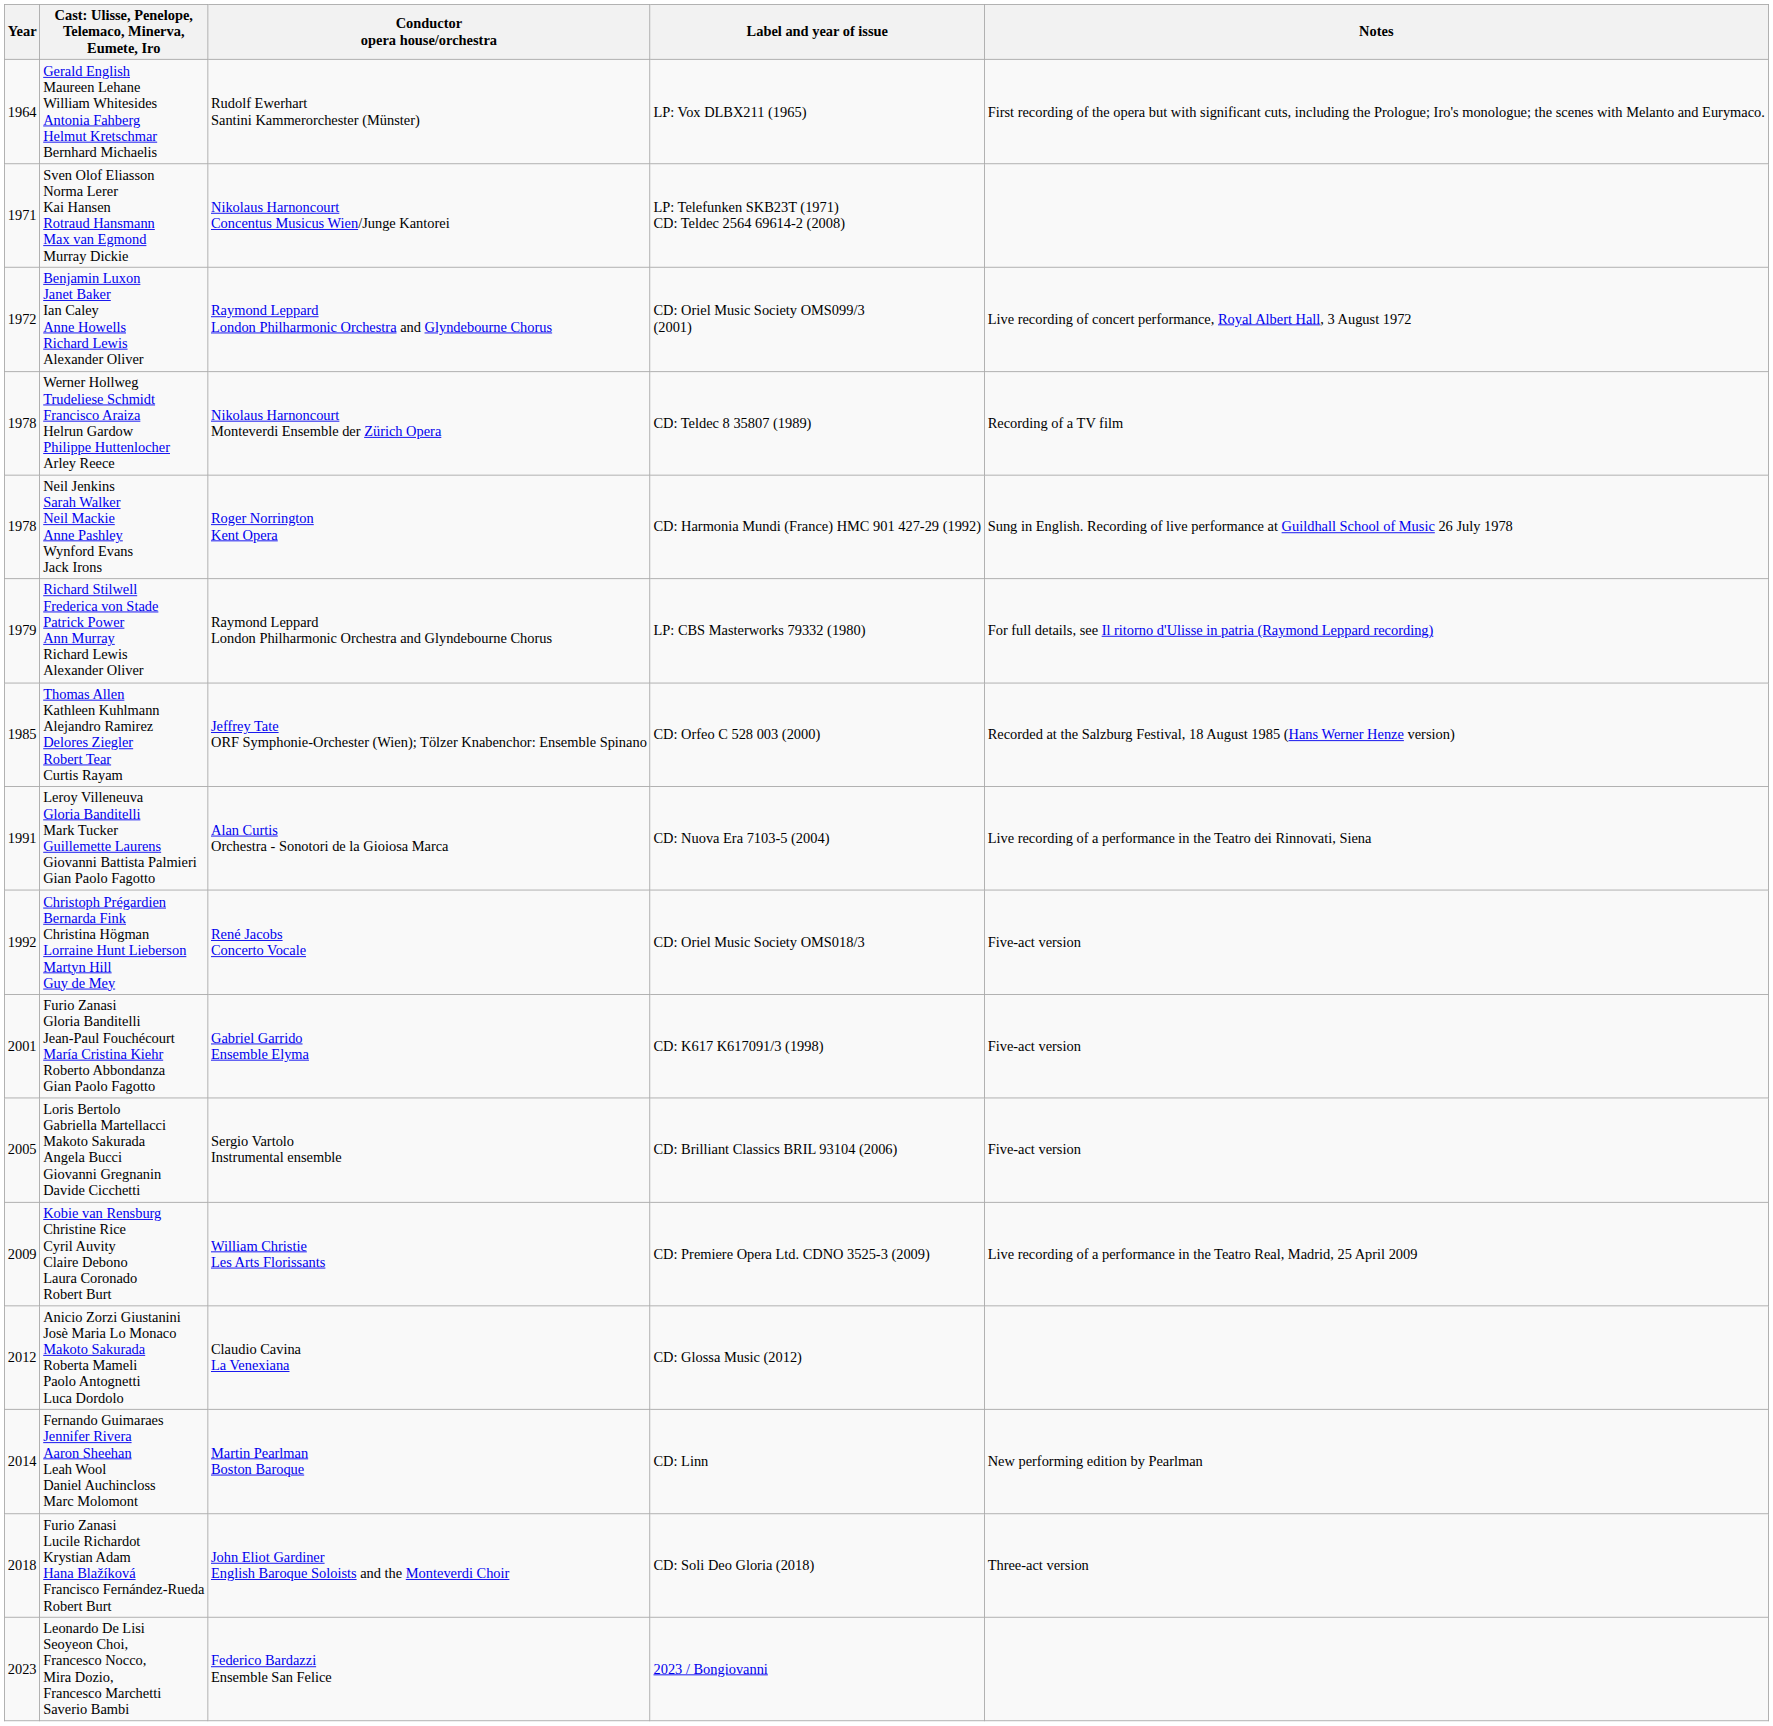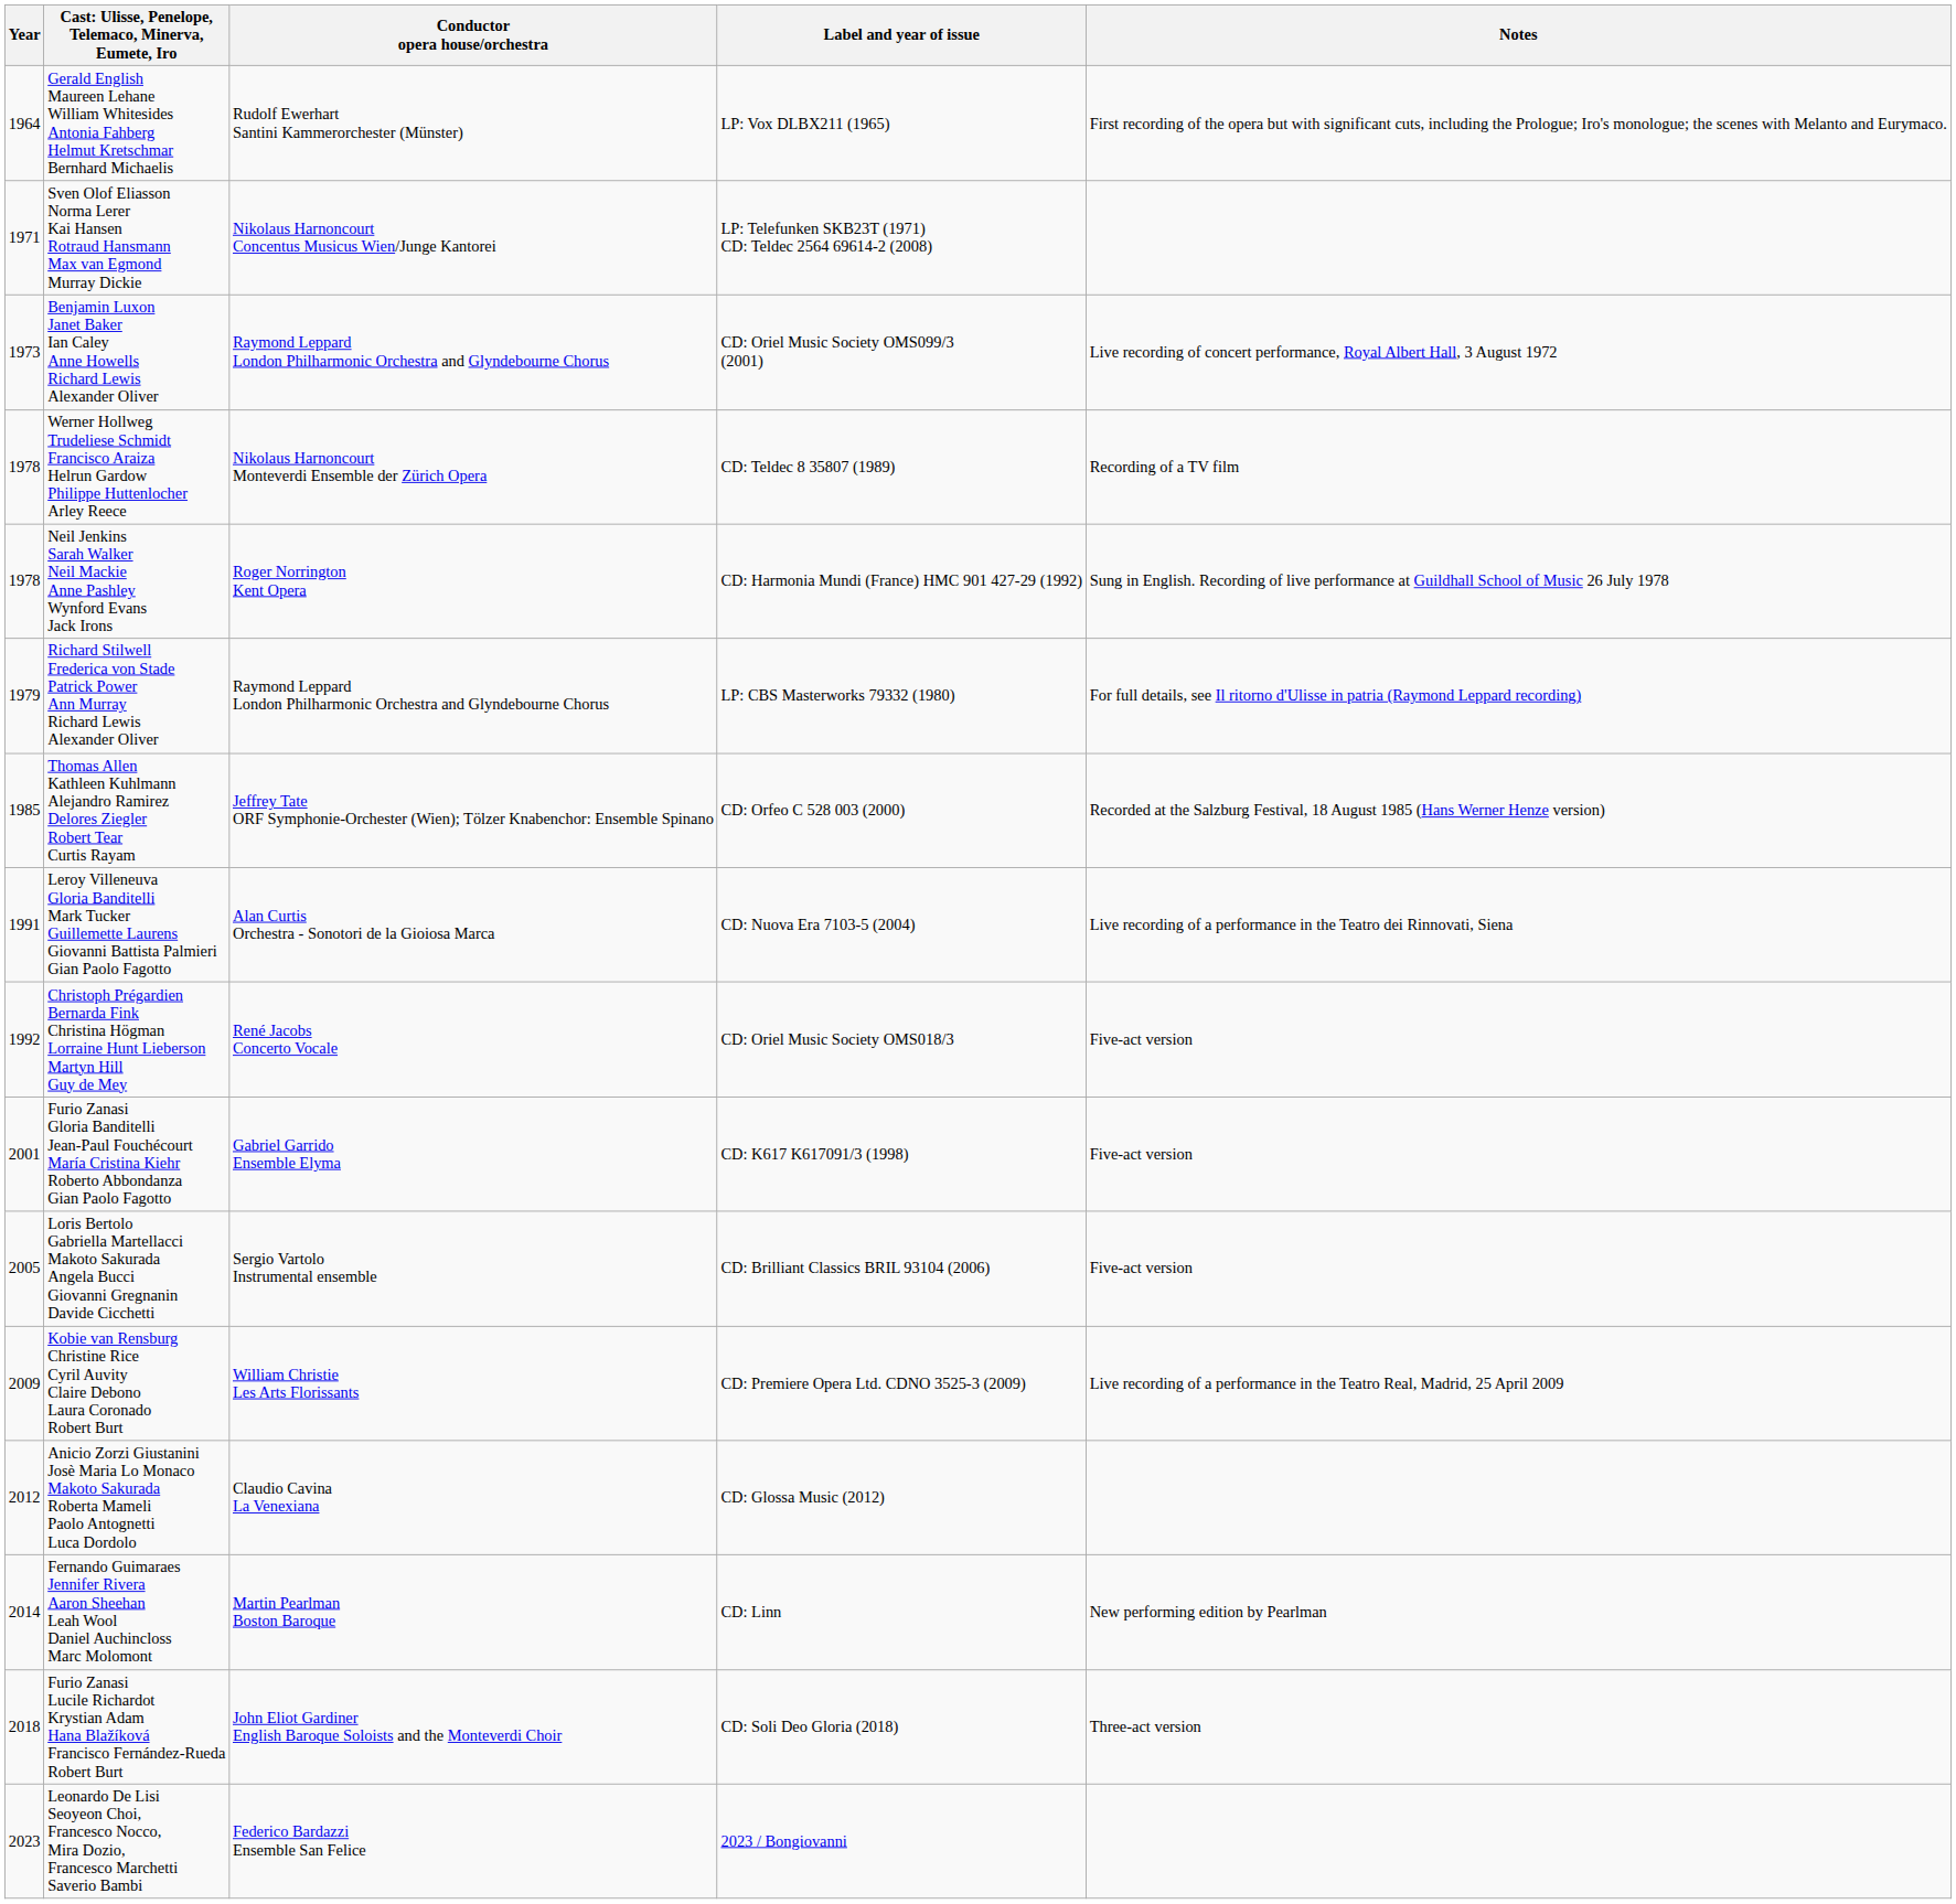row 4 | Year: 1972 -> 1973
